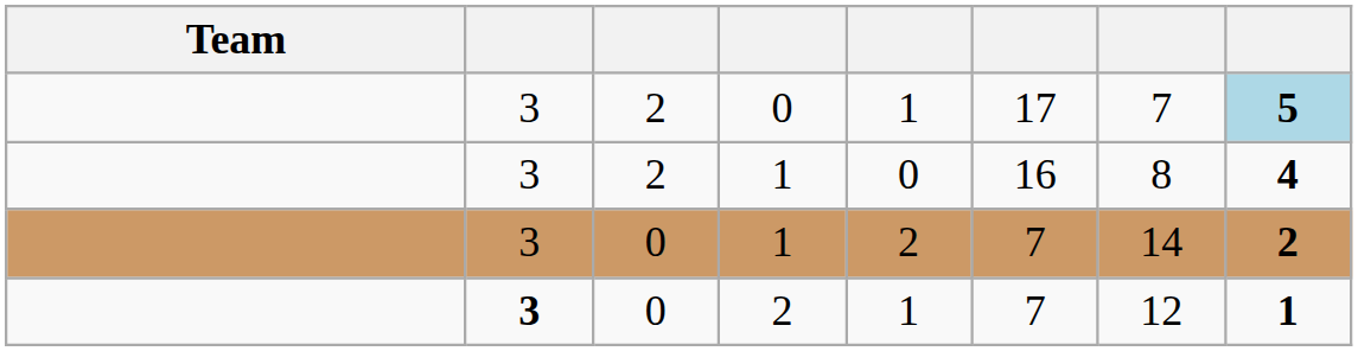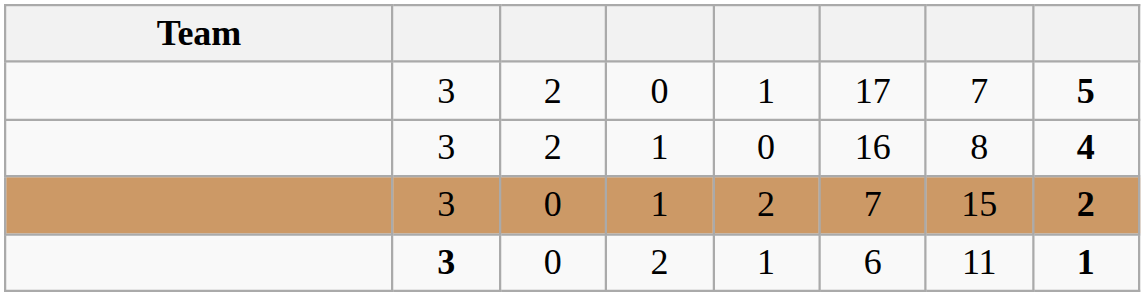row 2 | column 8: lightblue background -> no background
row 4 | column 7: 14 -> 15
row 5 | column 6: 7 -> 6
row 5 | column 7: 12 -> 11
